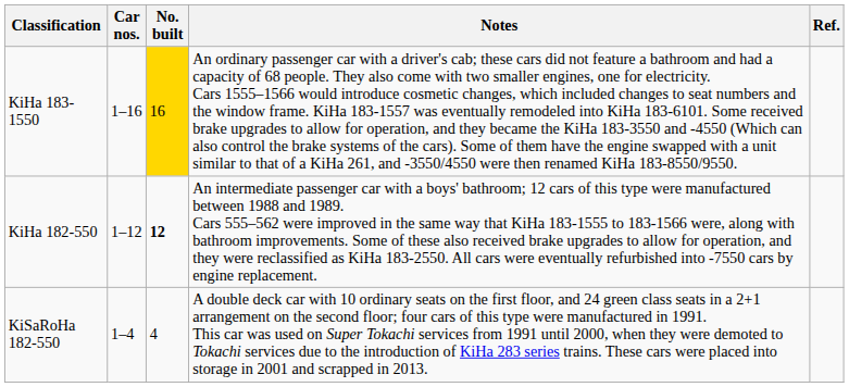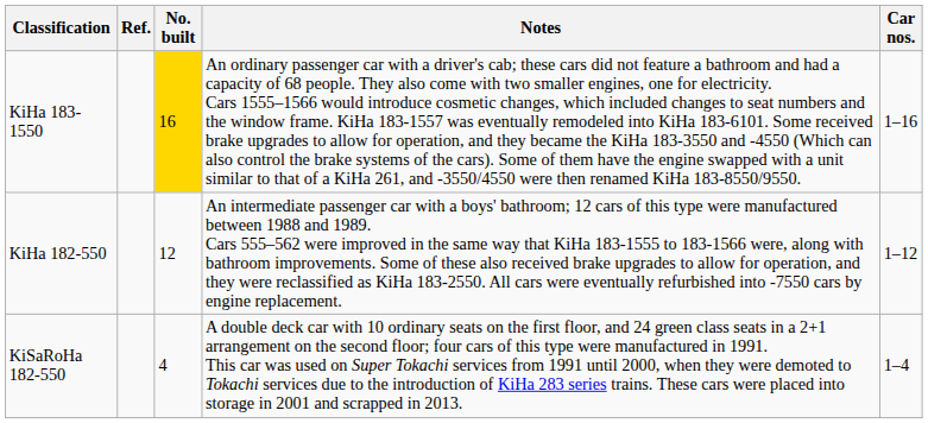columns swapped: Car nos. <-> Ref.
KiHa 182-550 | No. built: bold -> normal
